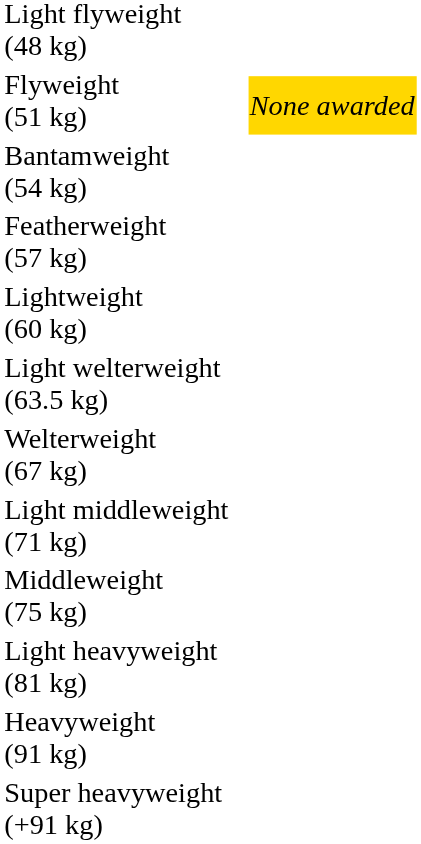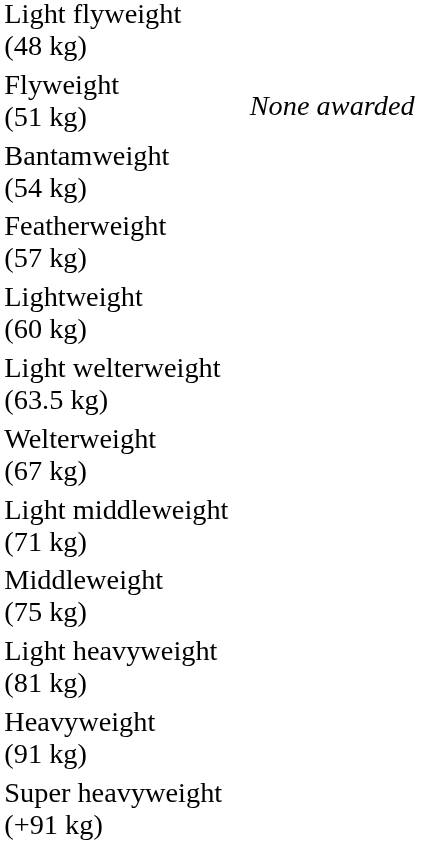Flyweight (51 kg) / None awarded | column 2: gold background -> no background
